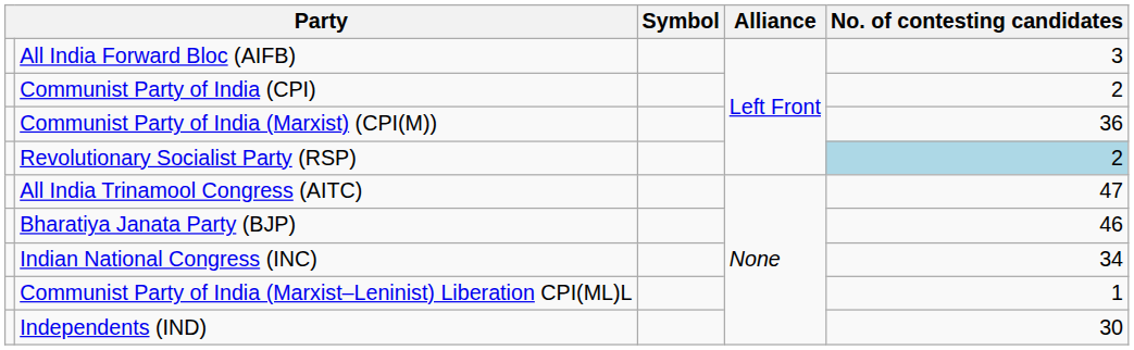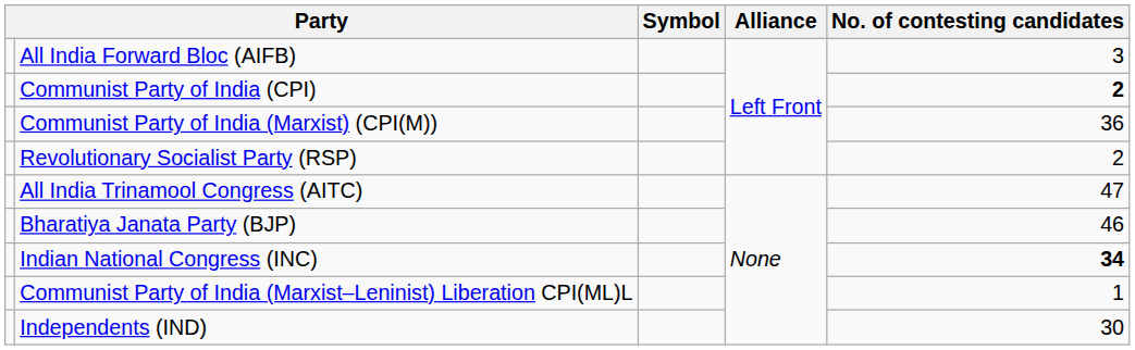Communist Party of India (CPI) | No. of contesting candidates: normal -> bold
Revolutionary Socialist Party (RSP) | No. of contesting candidates: lightblue background -> no background
Indian National Congress (INC) | No. of contesting candidates: normal -> bold
